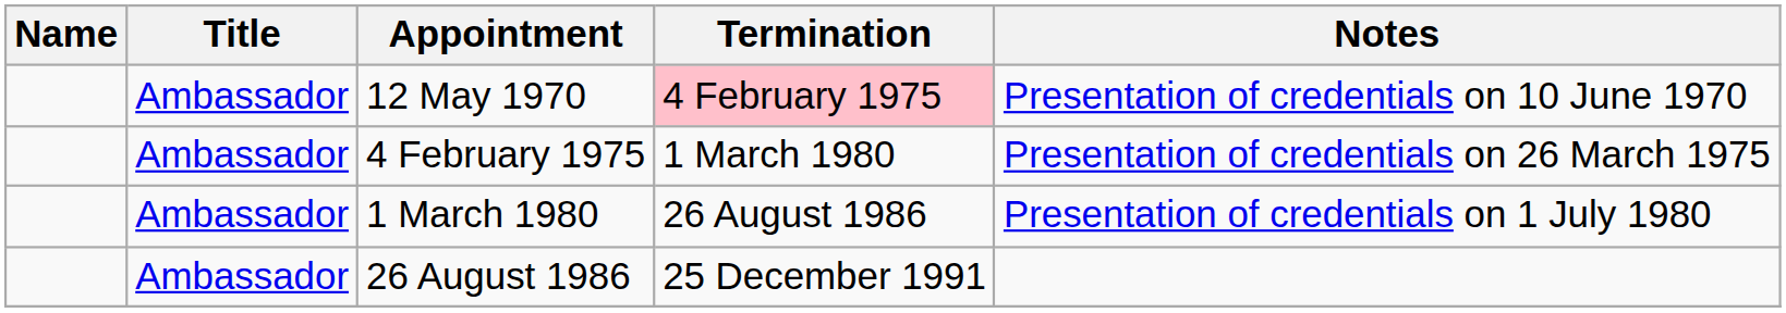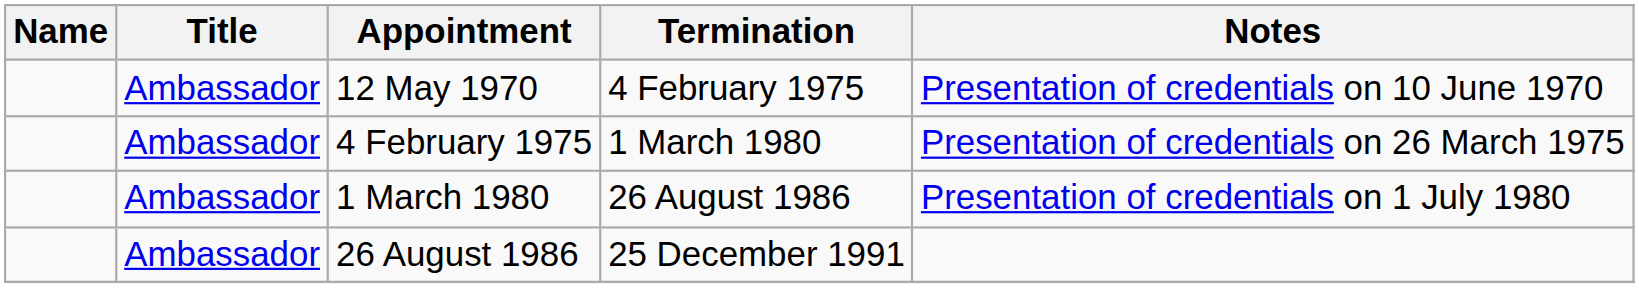12 May 1970 | Termination: pink background -> no background
